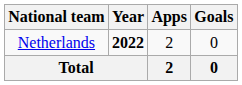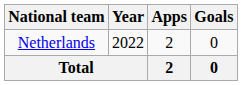Netherlands | Year: bold -> normal
